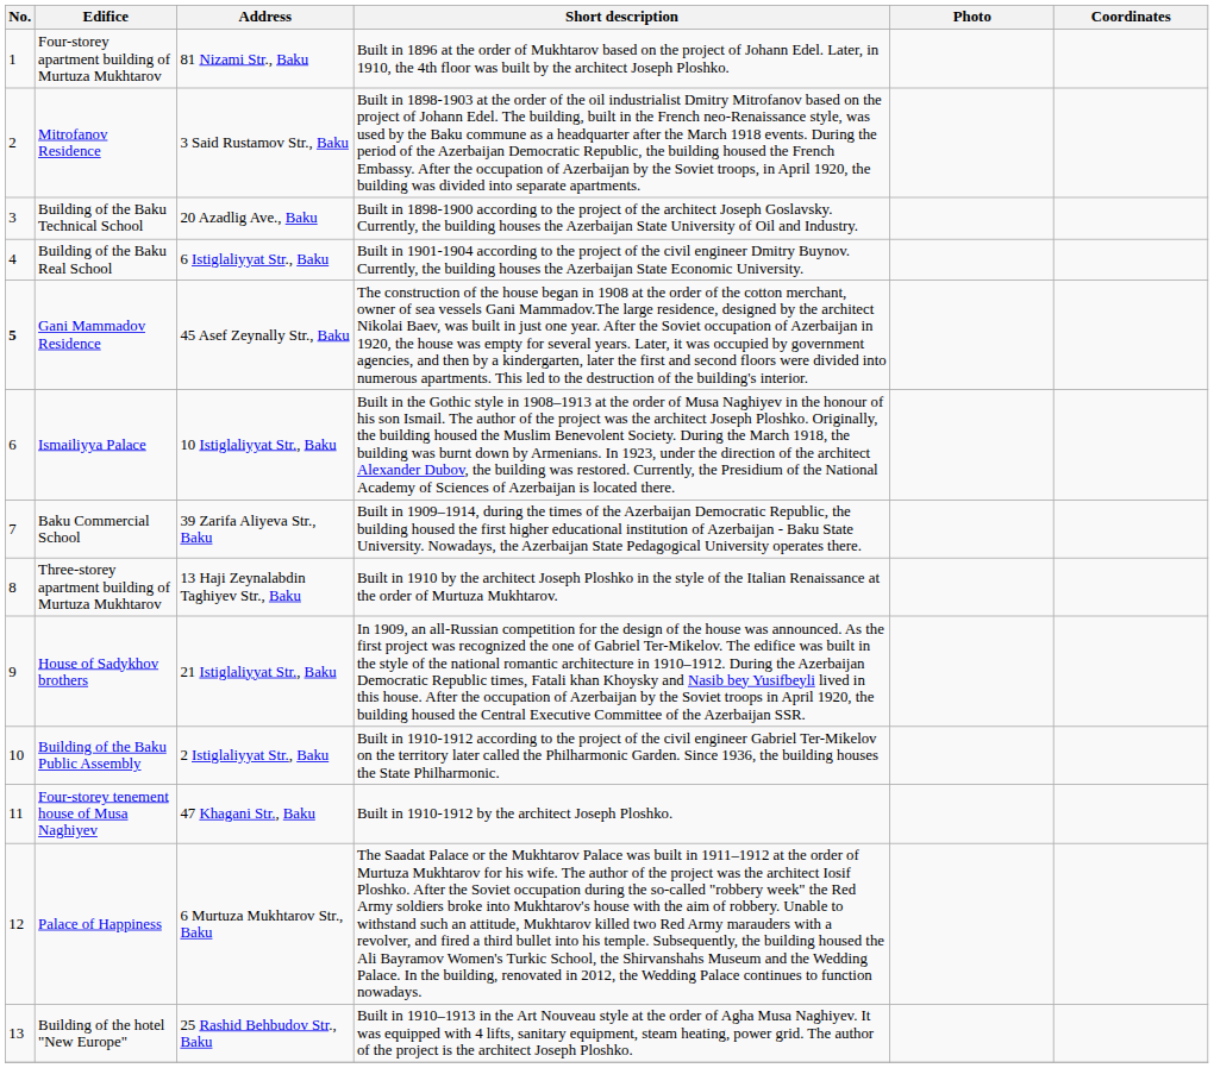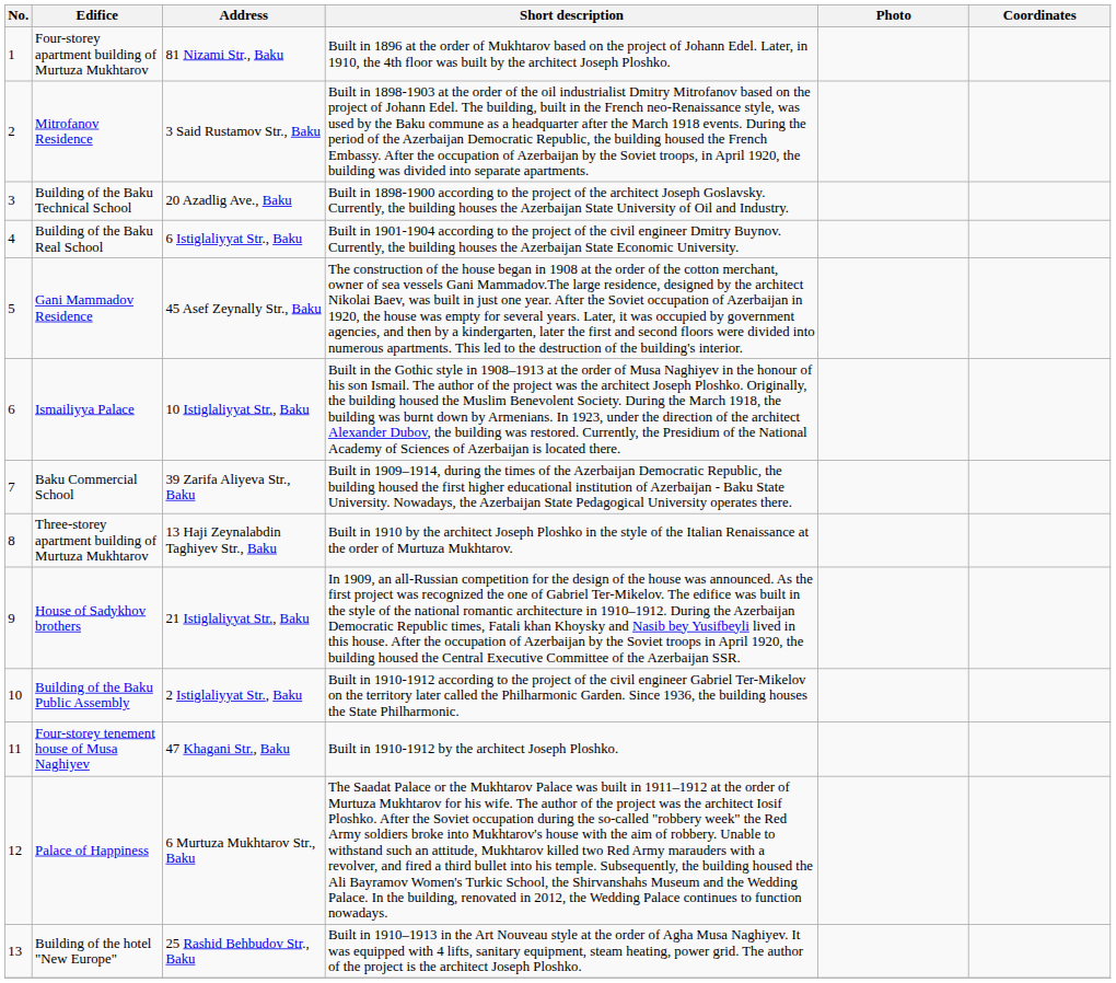Gani Mammadov Residence | No.: bold -> normal
